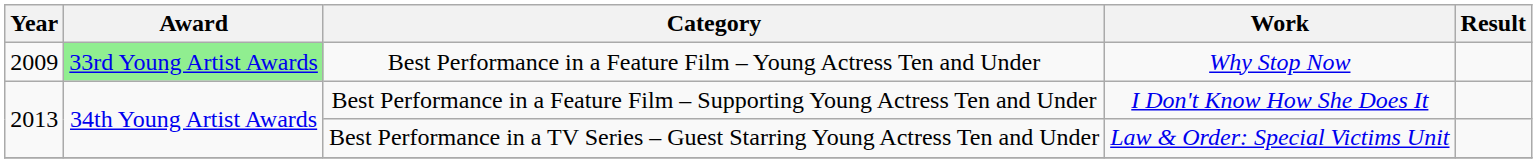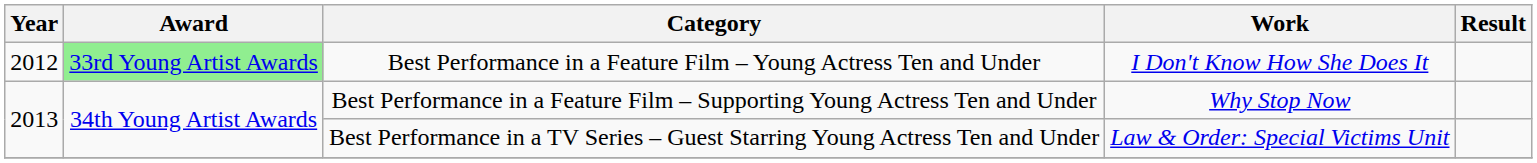row 2 | Year: 2009 -> 2012
row 2 | Work: Why Stop Now -> I Don't Know How She Does It
row 3 | Work: I Don't Know How She Does It -> Why Stop Now
